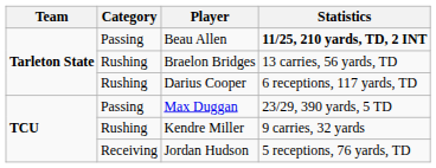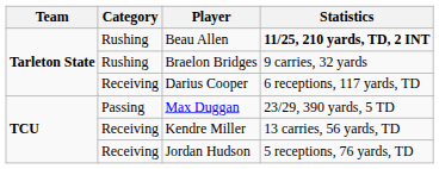Beau Allen | Category: Passing -> Rushing
Braelon Bridges | Statistics: 13 carries, 56 yards, TD -> 9 carries, 32 yards
Darius Cooper | Category: Rushing -> Receiving
Kendre Miller | Category: Rushing -> Receiving
Kendre Miller | Statistics: 9 carries, 32 yards -> 13 carries, 56 yards, TD
